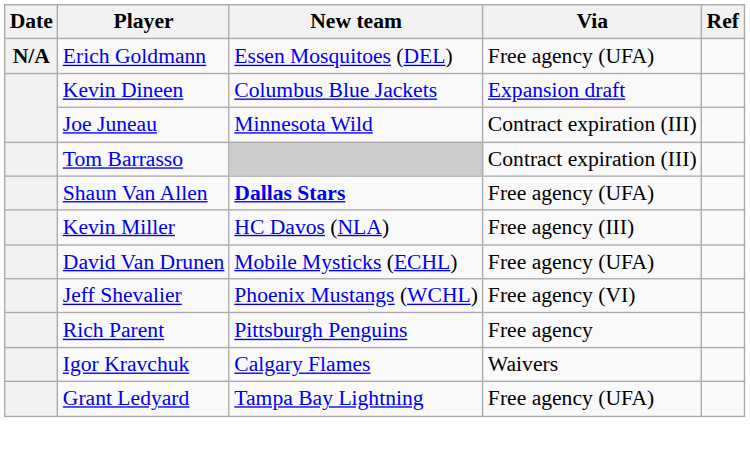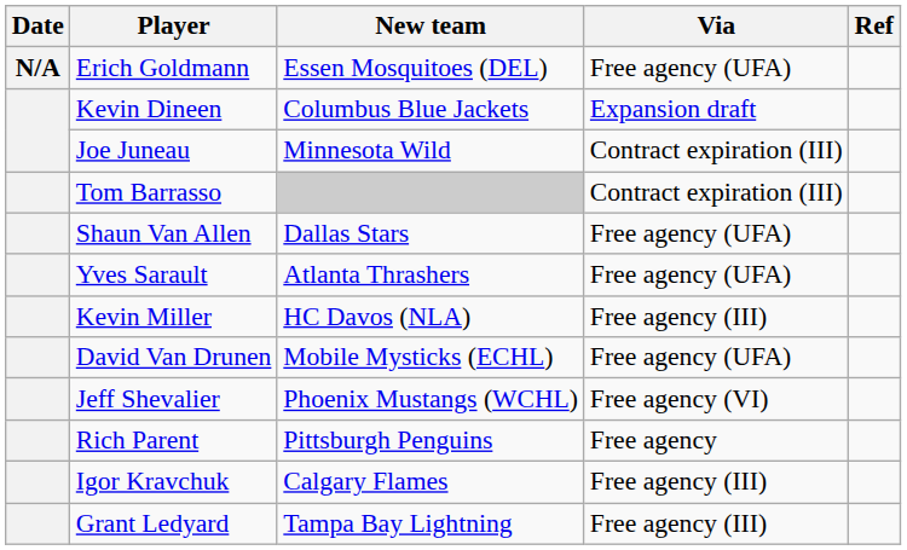Shaun Van Allen | New team: bold -> normal
+ row: Yves Sarault | Atlanta Thrashers | Free agency (UFA)
Igor Kravchuk | Via: Waivers -> Free agency (III)
Grant Ledyard | Via: Free agency (UFA) -> Free agency (III)
